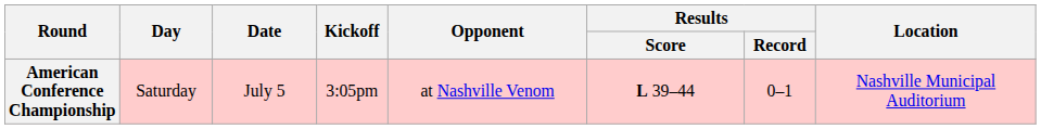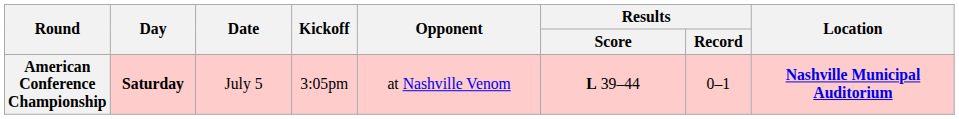American Conference Championship | Day: normal -> bold
American Conference Championship | Location: normal -> bold
